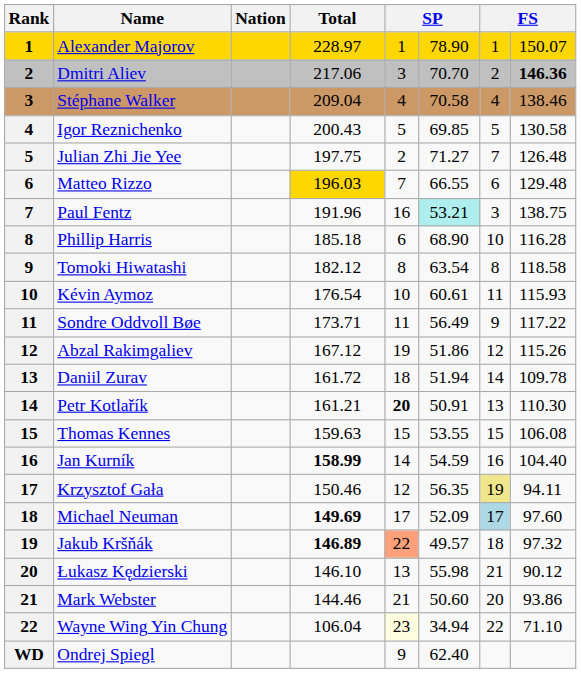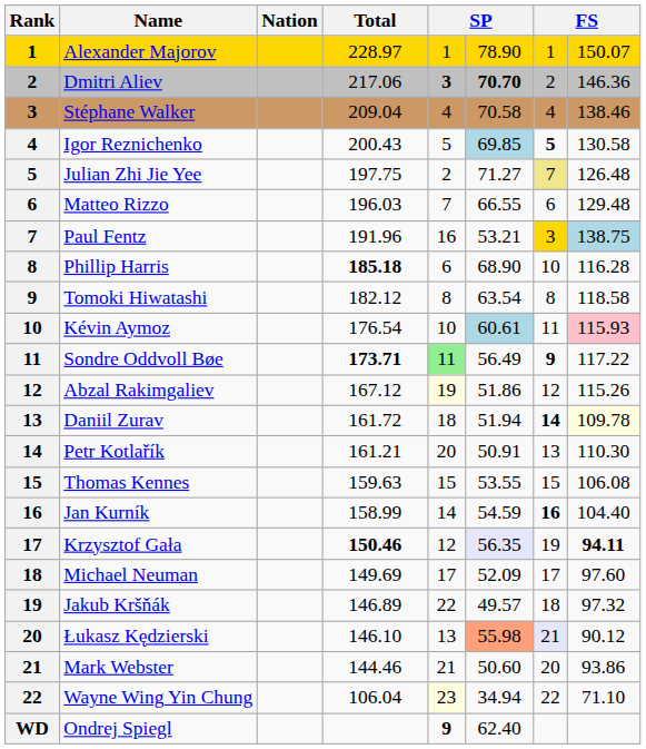Dmitri Aliev | column 5: normal -> bold
Dmitri Aliev | column 6: normal -> bold
Dmitri Aliev | column 8: bold -> normal
Igor Reznichenko | column 6: no background -> lightblue background
Igor Reznichenko | column 7: normal -> bold
Julian Zhi Jie Yee | column 7: no background -> khaki background
Matteo Rizzo | Total: gold background -> no background
Paul Fentz | column 6: paleturquoise background -> no background
Paul Fentz | column 7: no background -> gold background
Paul Fentz | column 8: no background -> lightblue background
Phillip Harris | Total: normal -> bold
Kévin Aymoz | column 6: no background -> lightblue background
Kévin Aymoz | column 8: no background -> pink background
Sondre Oddvoll Bøe | Total: normal -> bold
Sondre Oddvoll Bøe | column 5: no background -> lightgreen background
Sondre Oddvoll Bøe | column 7: normal -> bold
Abzal Rakimgaliev | column 5: no background -> lightyellow background
Daniil Zurav | column 7: normal -> bold
Daniil Zurav | column 8: no background -> lightyellow background
Petr Kotlařík | column 5: bold -> normal
Jan Kurník | Total: bold -> normal
Jan Kurník | column 7: normal -> bold
Krzysztof Gała | Total: normal -> bold
Krzysztof Gała | column 6: no background -> lavender background
Krzysztof Gała | column 7: khaki background -> no background
Krzysztof Gała | column 8: normal -> bold
Michael Neuman | Total: bold -> normal
Michael Neuman | column 7: lightblue background -> no background
Jakub Kršňák | Total: bold -> normal
Jakub Kršňák | column 5: lightsalmon background -> no background
Łukasz Kędzierski | column 6: no background -> lightsalmon background
Łukasz Kędzierski | column 7: no background -> lavender background
Ondrej Spiegl | column 5: normal -> bold
